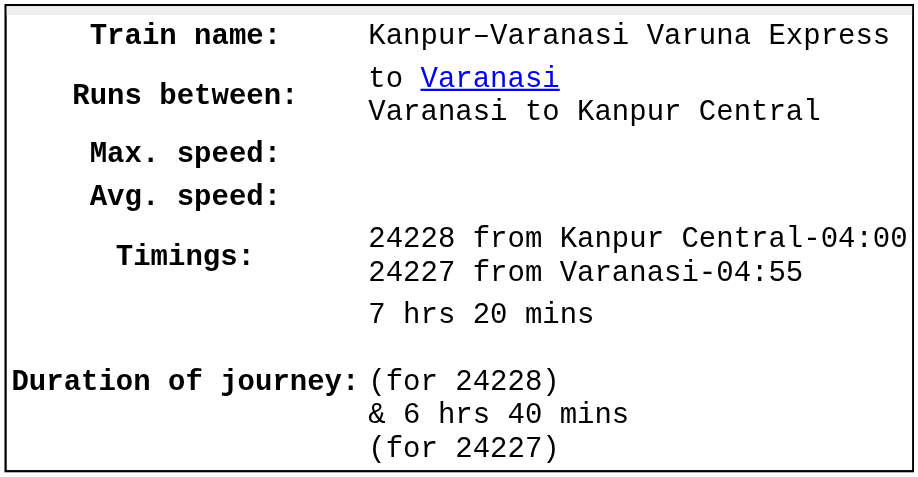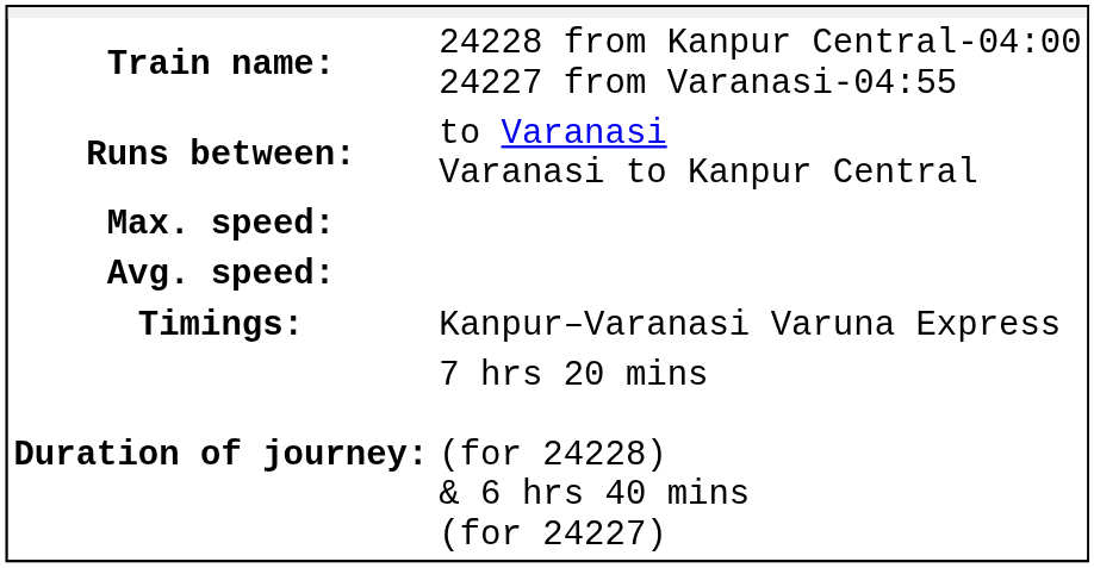Train name: | column 2: Kanpur–Varanasi Varuna Express -> 24228 from Kanpur Central-04:00 24227 from Varanasi-04:55
Timings: | column 2: 24228 from Kanpur Central-04:00 24227 from Varanasi-04:55 -> Kanpur–Varanasi Varuna Express
